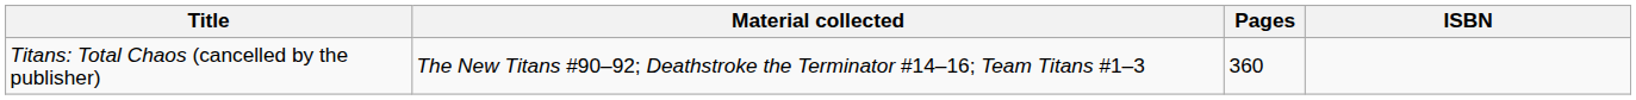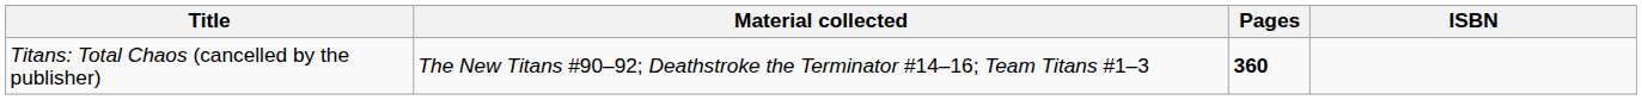row 2 | Pages: normal -> bold
